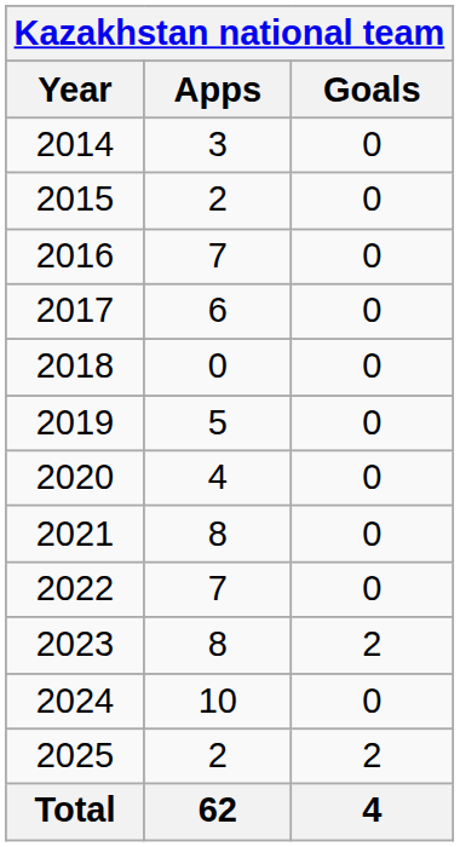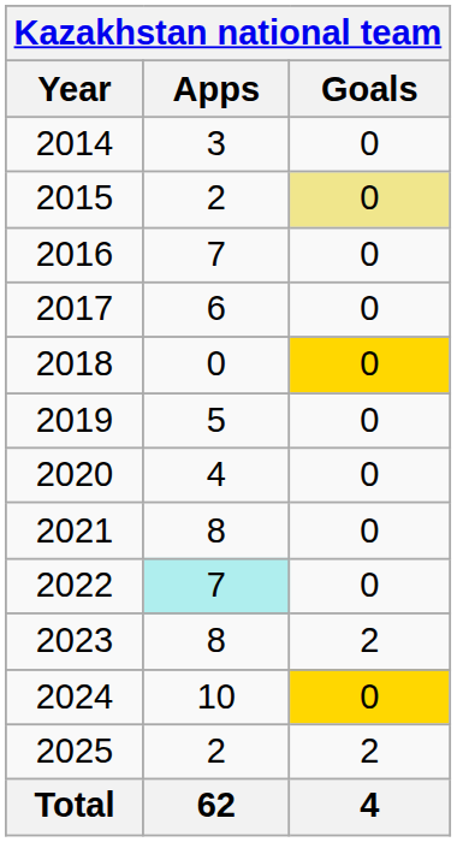2015 | Goals: no background -> khaki background
2018 | Goals: no background -> gold background
2022 | Apps: no background -> paleturquoise background
2024 | Goals: no background -> gold background
